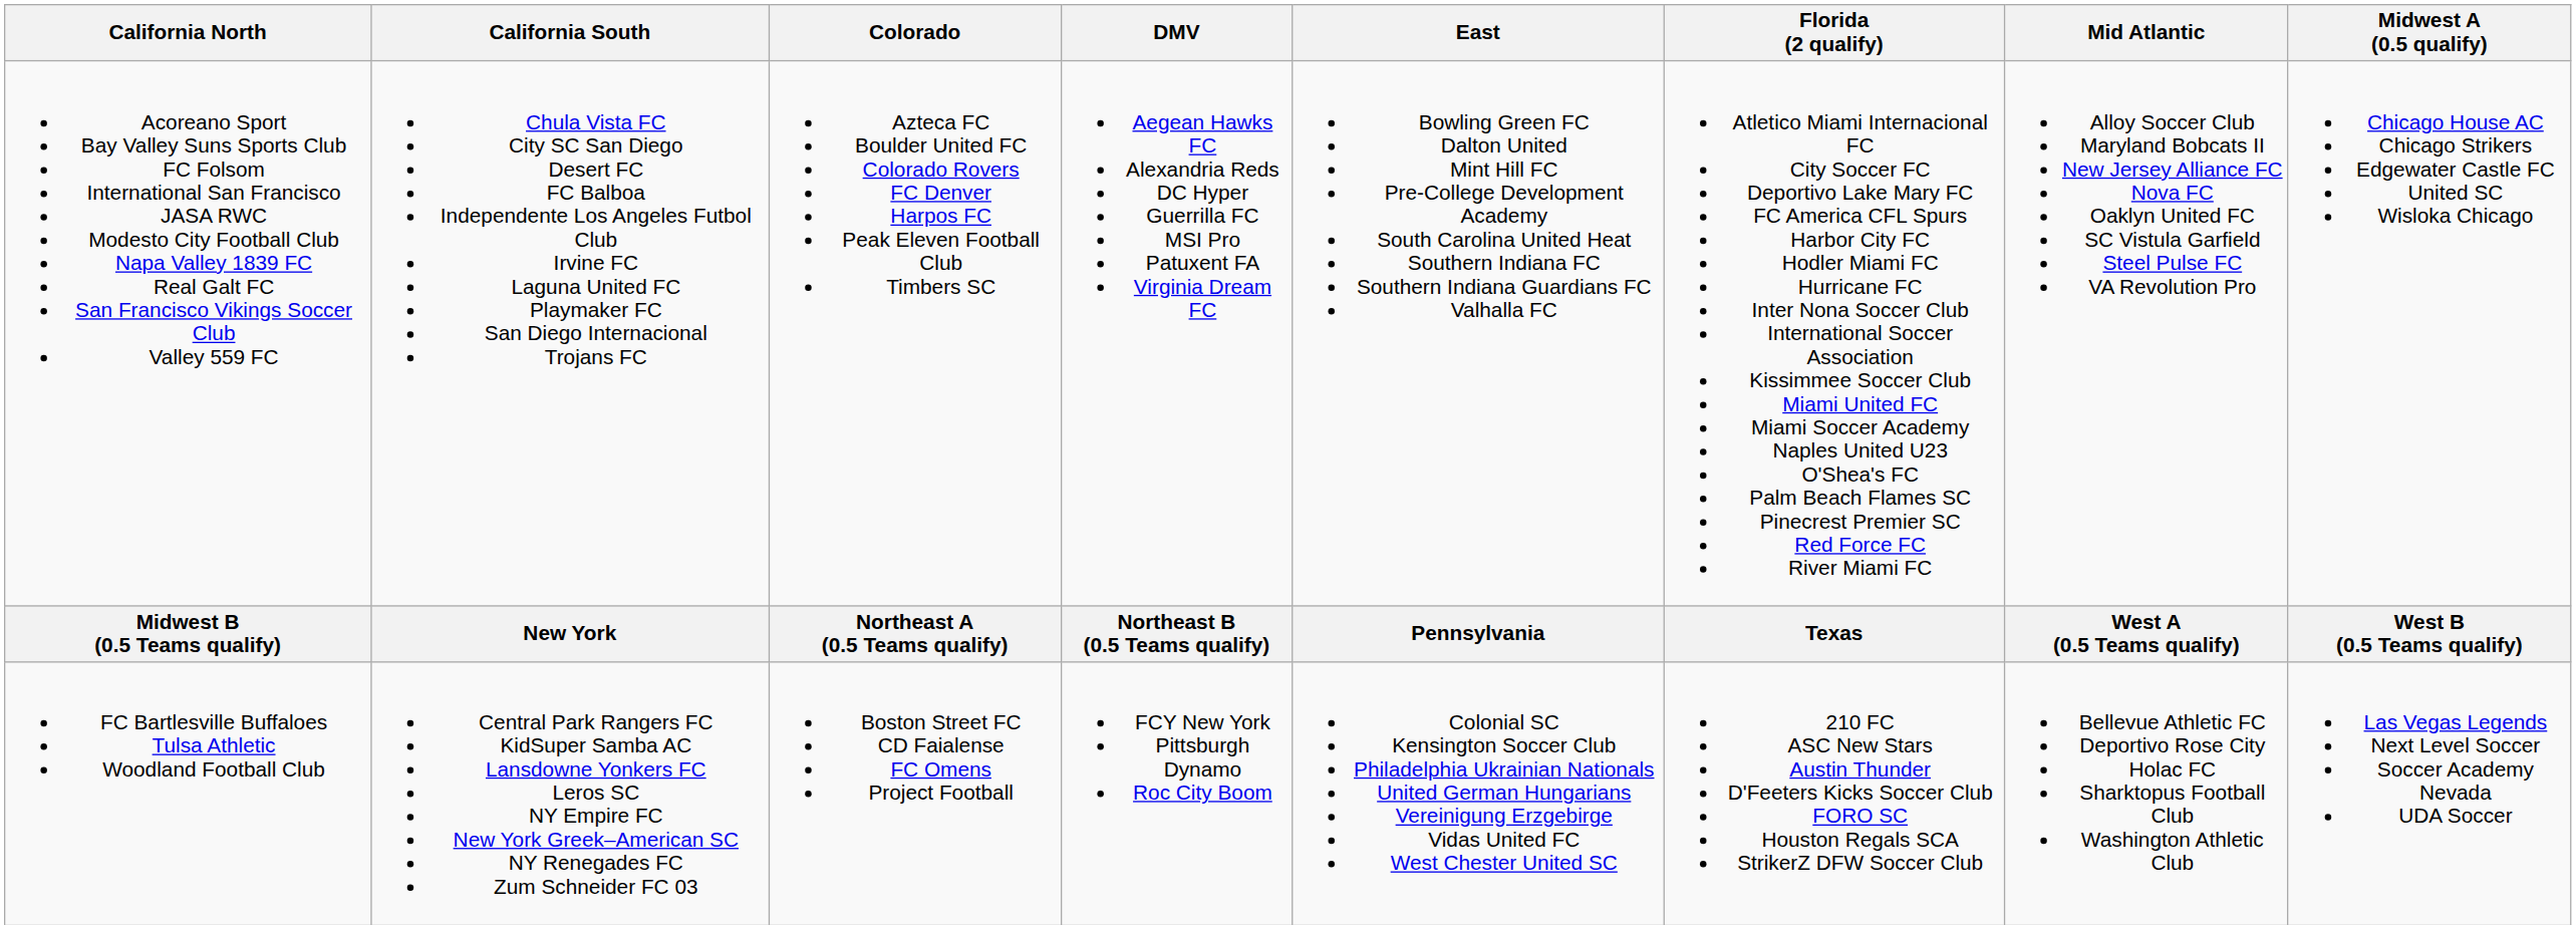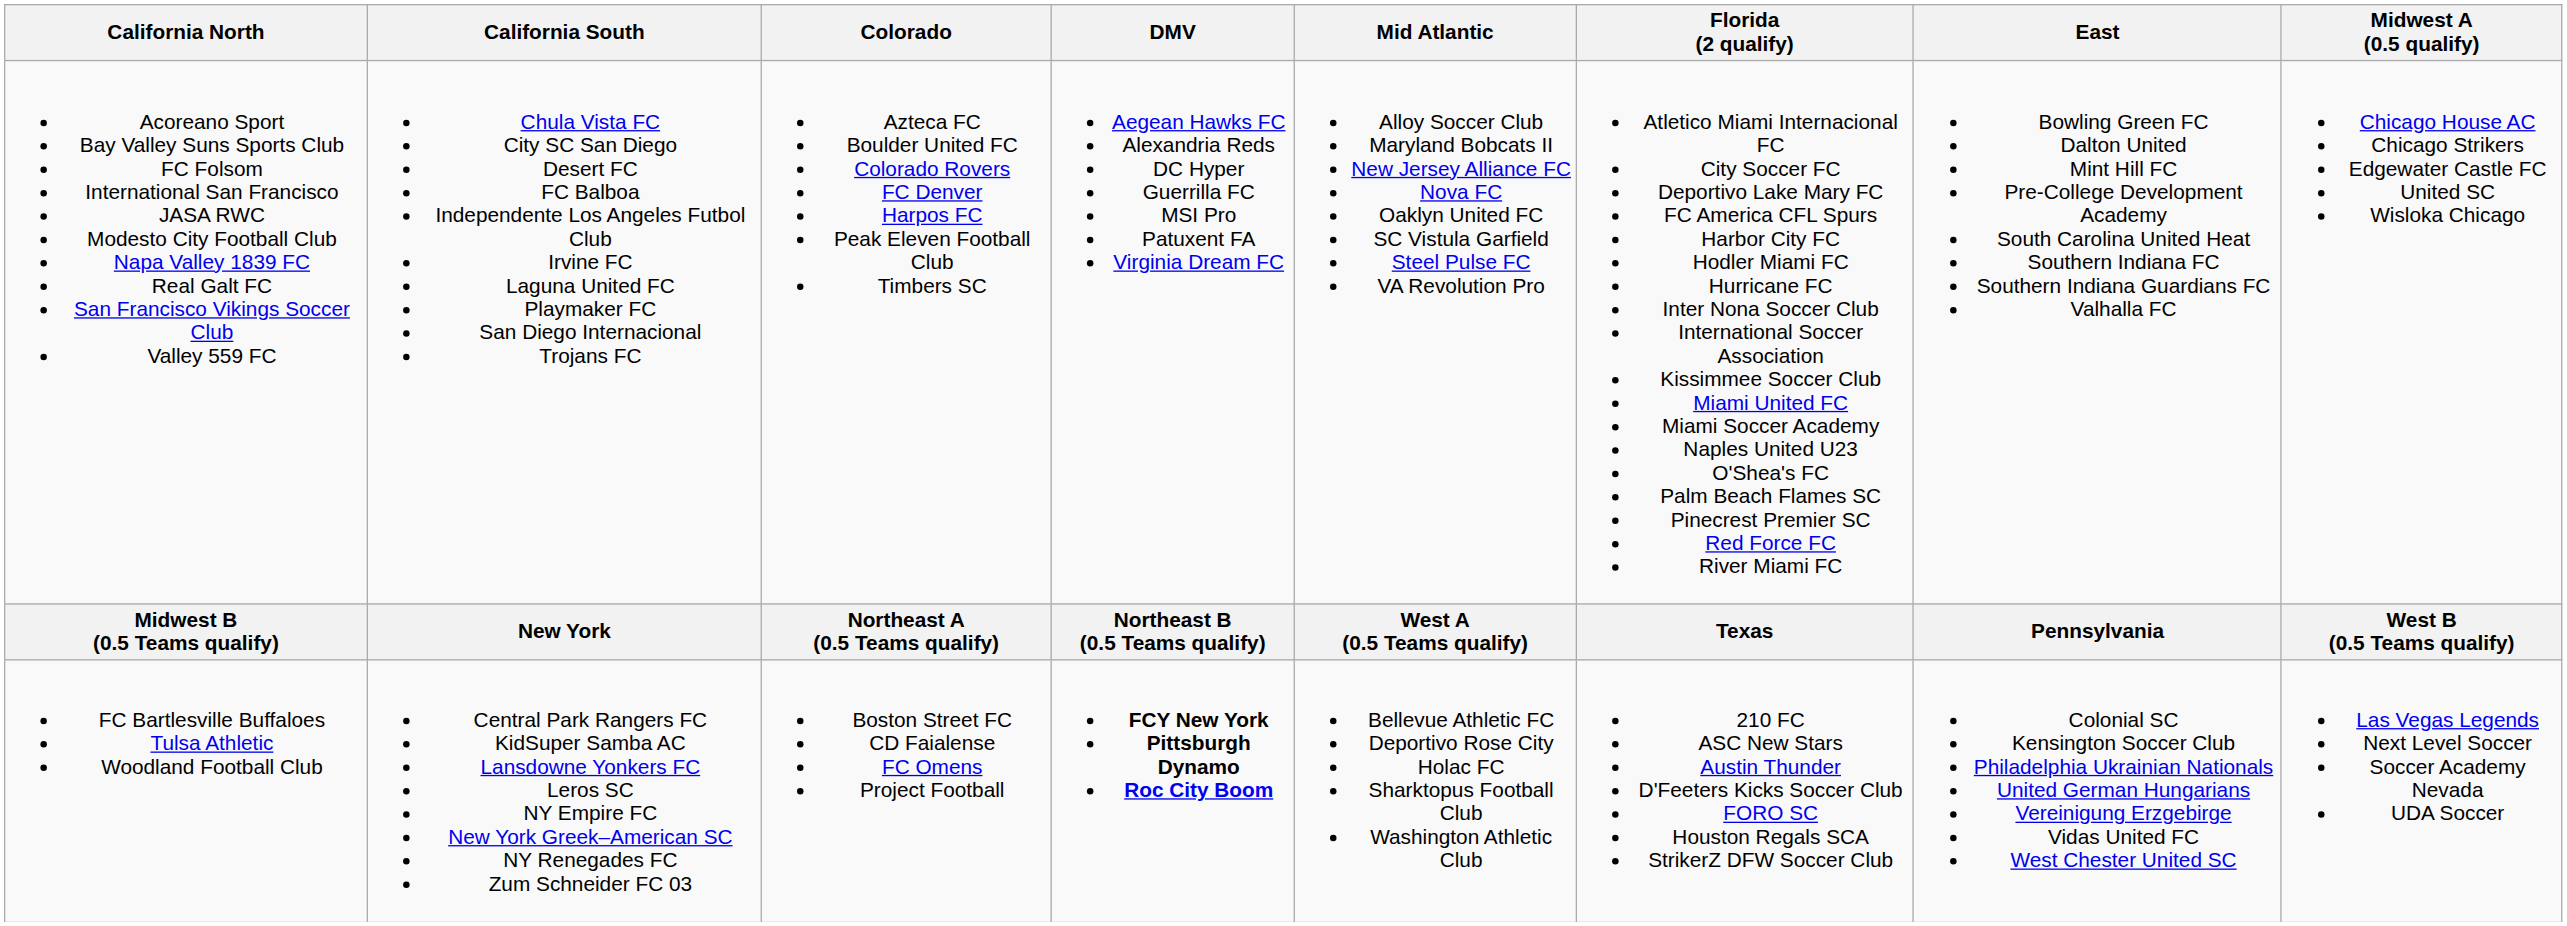columns swapped: East <-> Mid Atlantic
row 4 | DMV: normal -> bold
